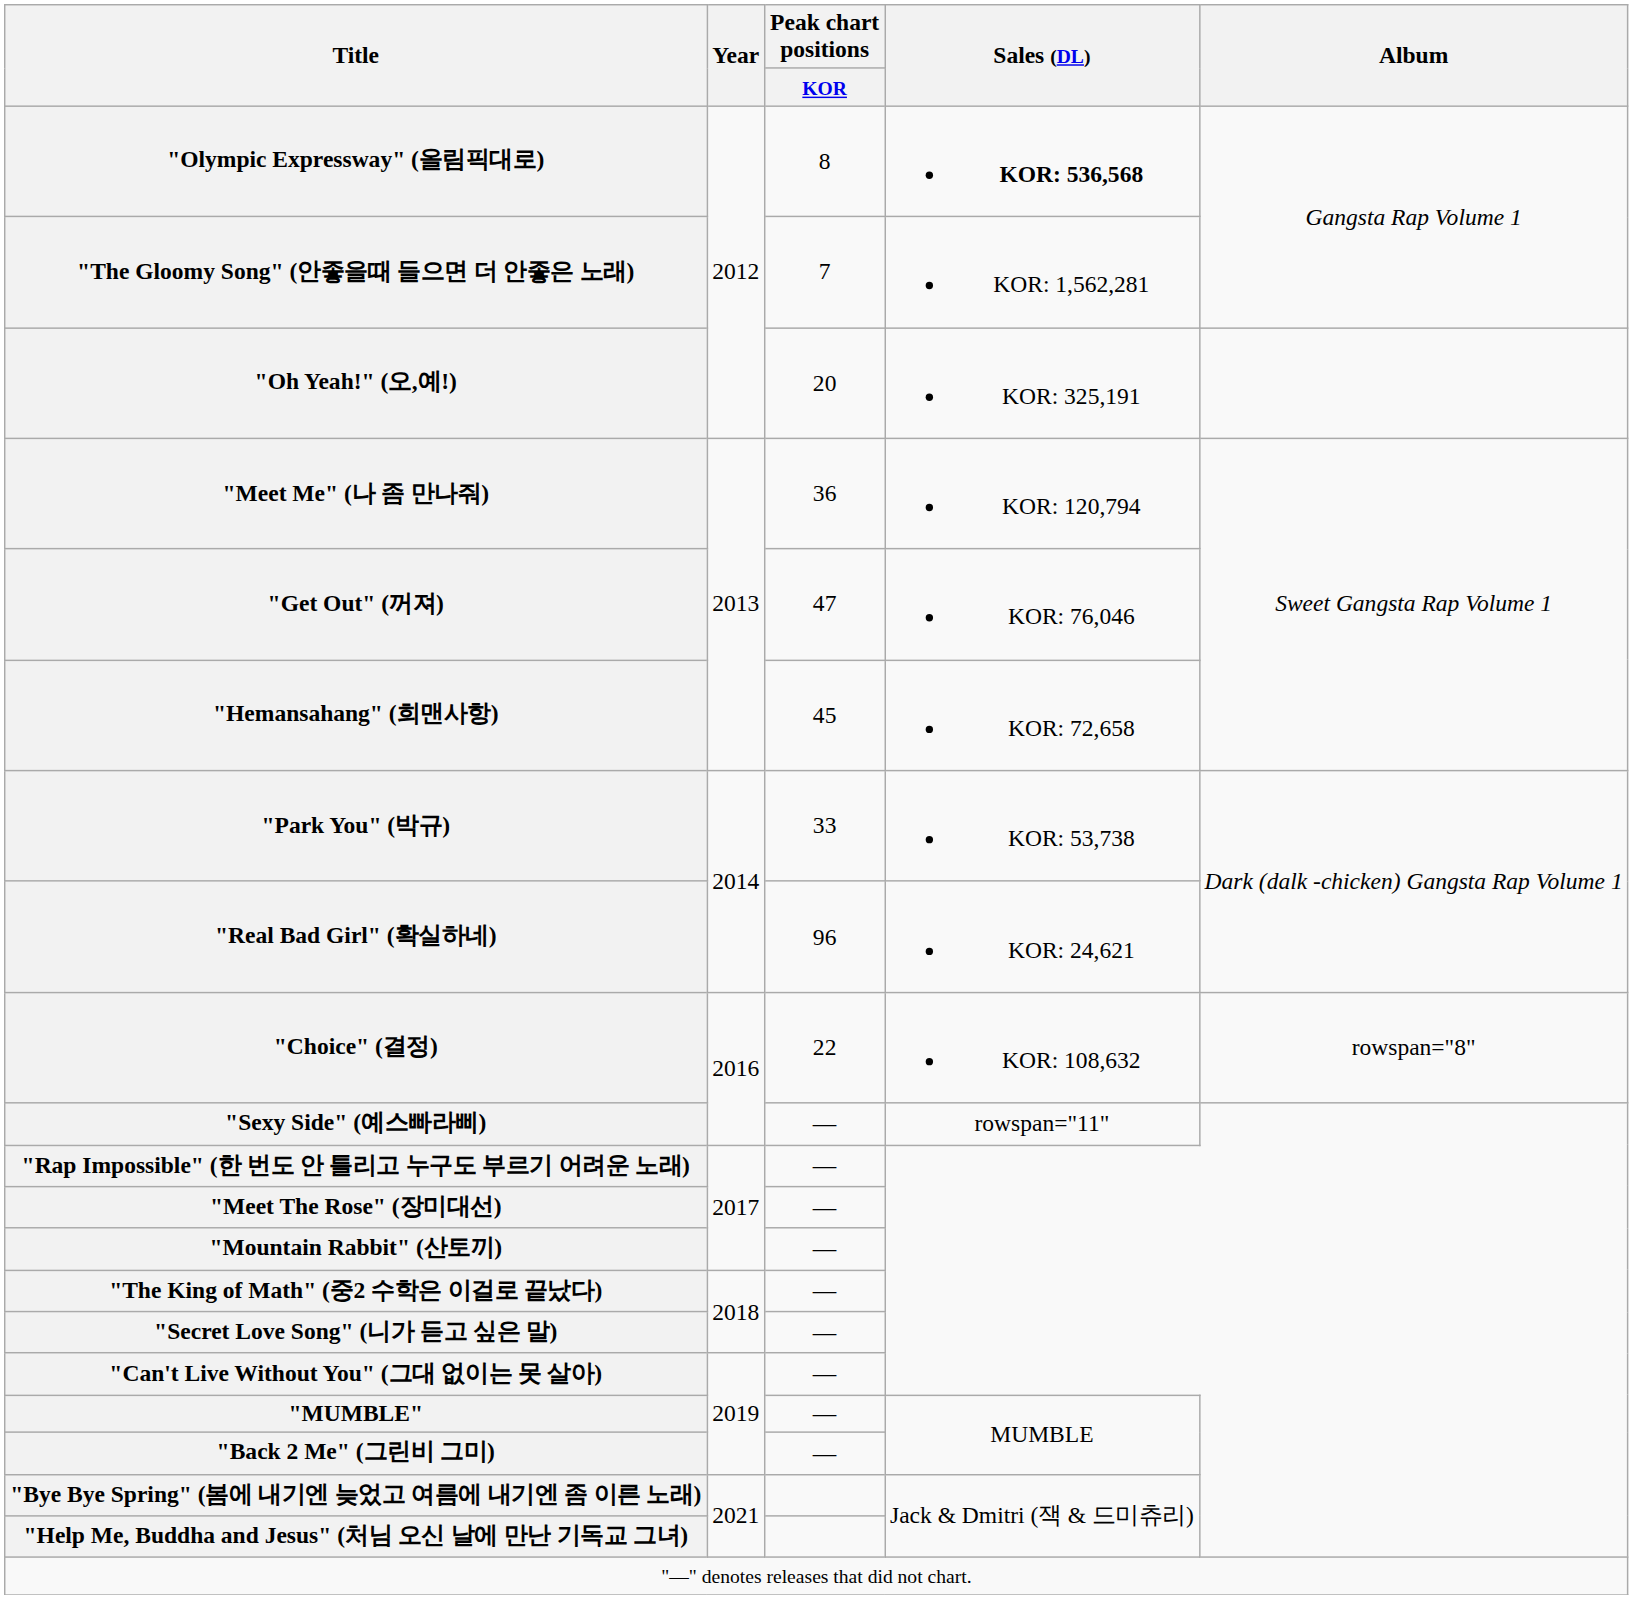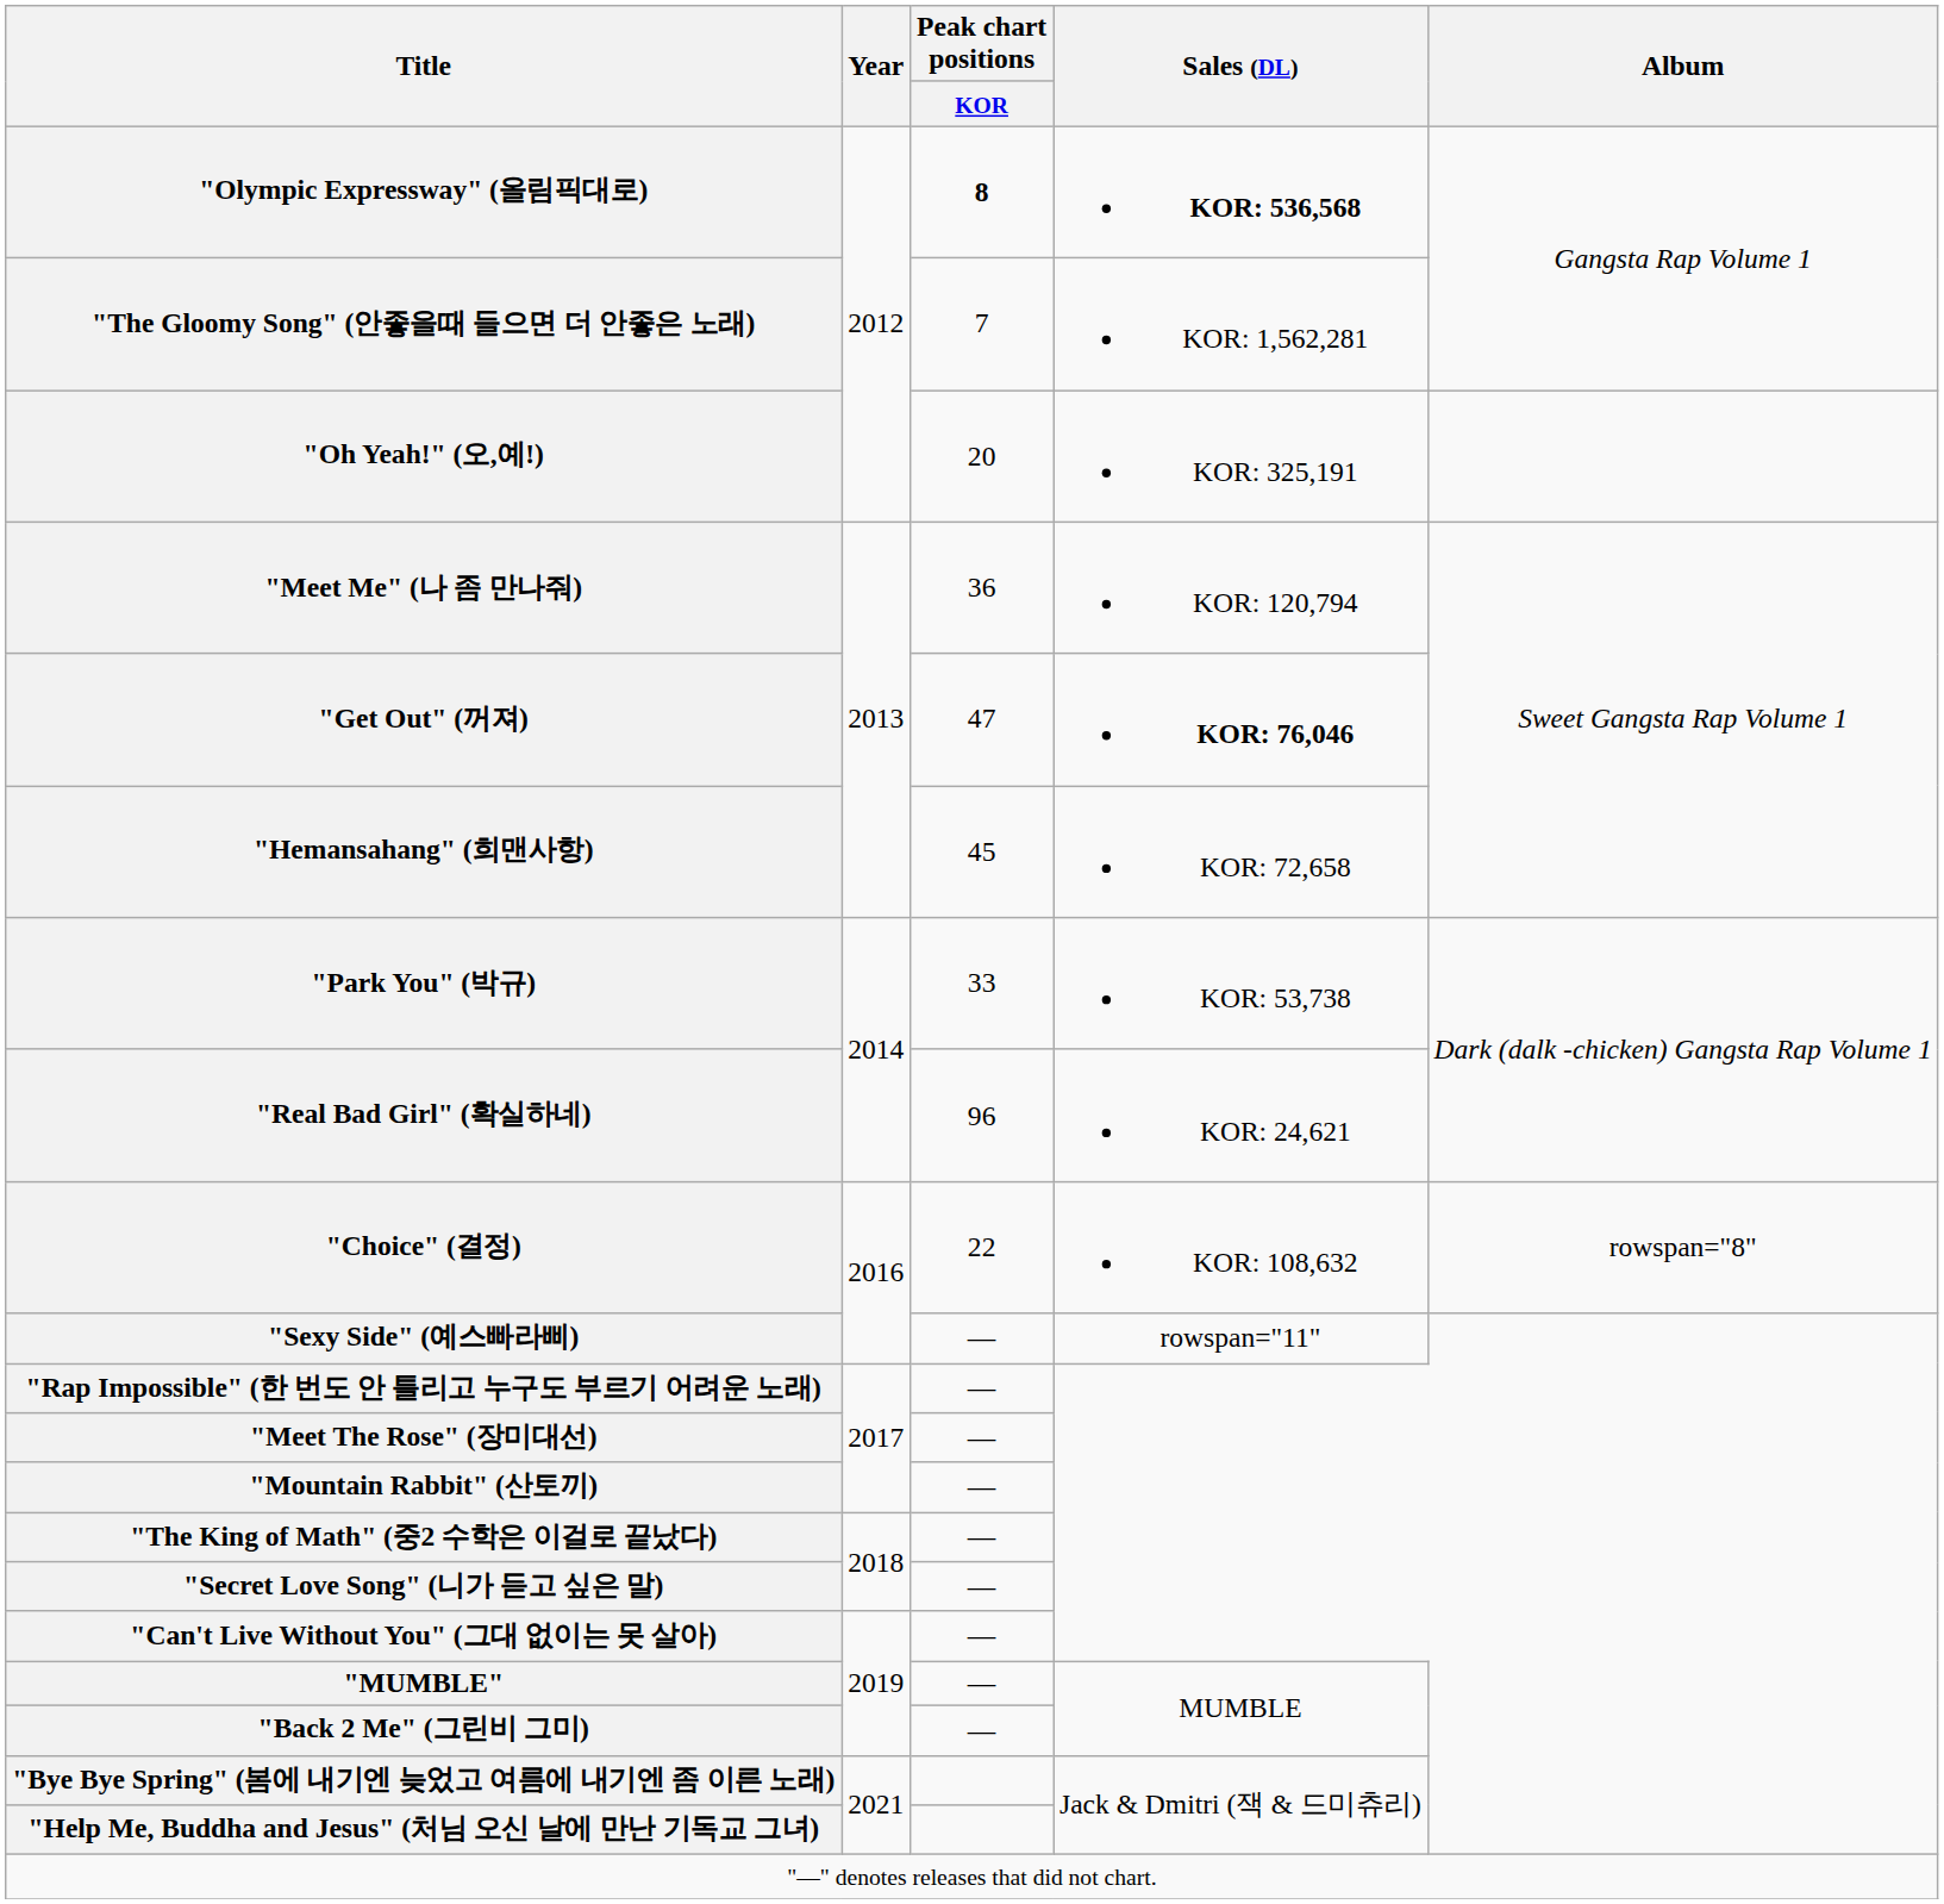"Olympic Expressway" (올림픽대로) | Peak chart positions / KOR: normal -> bold
"Get Out" (꺼져) | Sales (DL): normal -> bold
